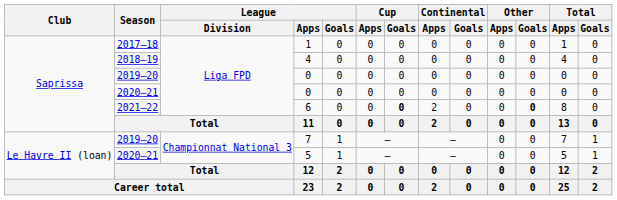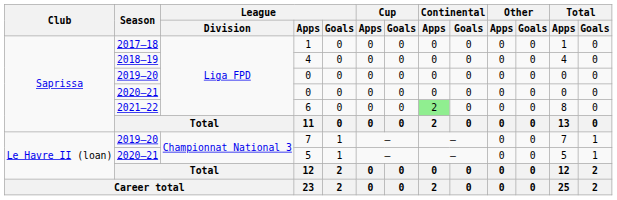6 | Cup / Goals: bold -> normal
6 | Continental / Apps: no background -> lightgreen background
6 | Other / Goals: bold -> normal
